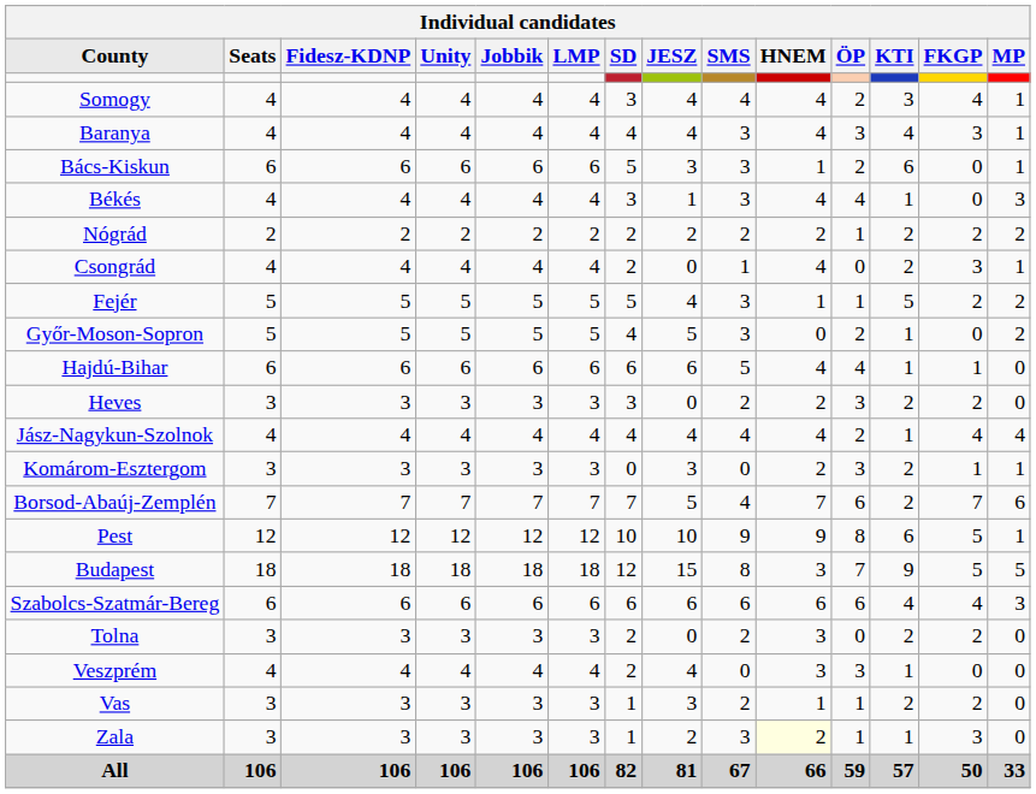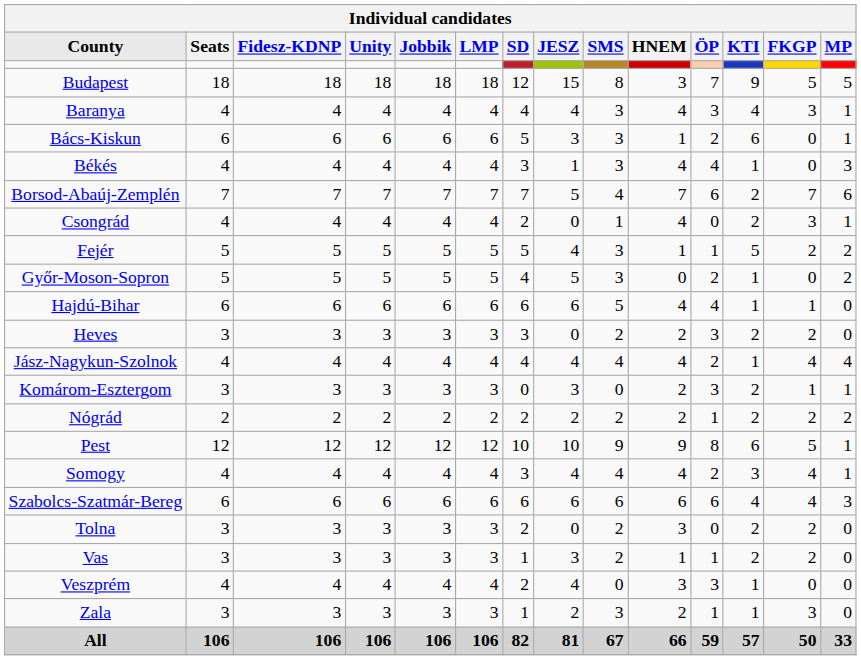rows swapped: Budapest <-> Somogy
rows swapped: Borsod-Abaúj-Zemplén <-> Nógrád
rows swapped: Vas <-> Veszprém
Zala | HNEM: lightyellow background -> no background
